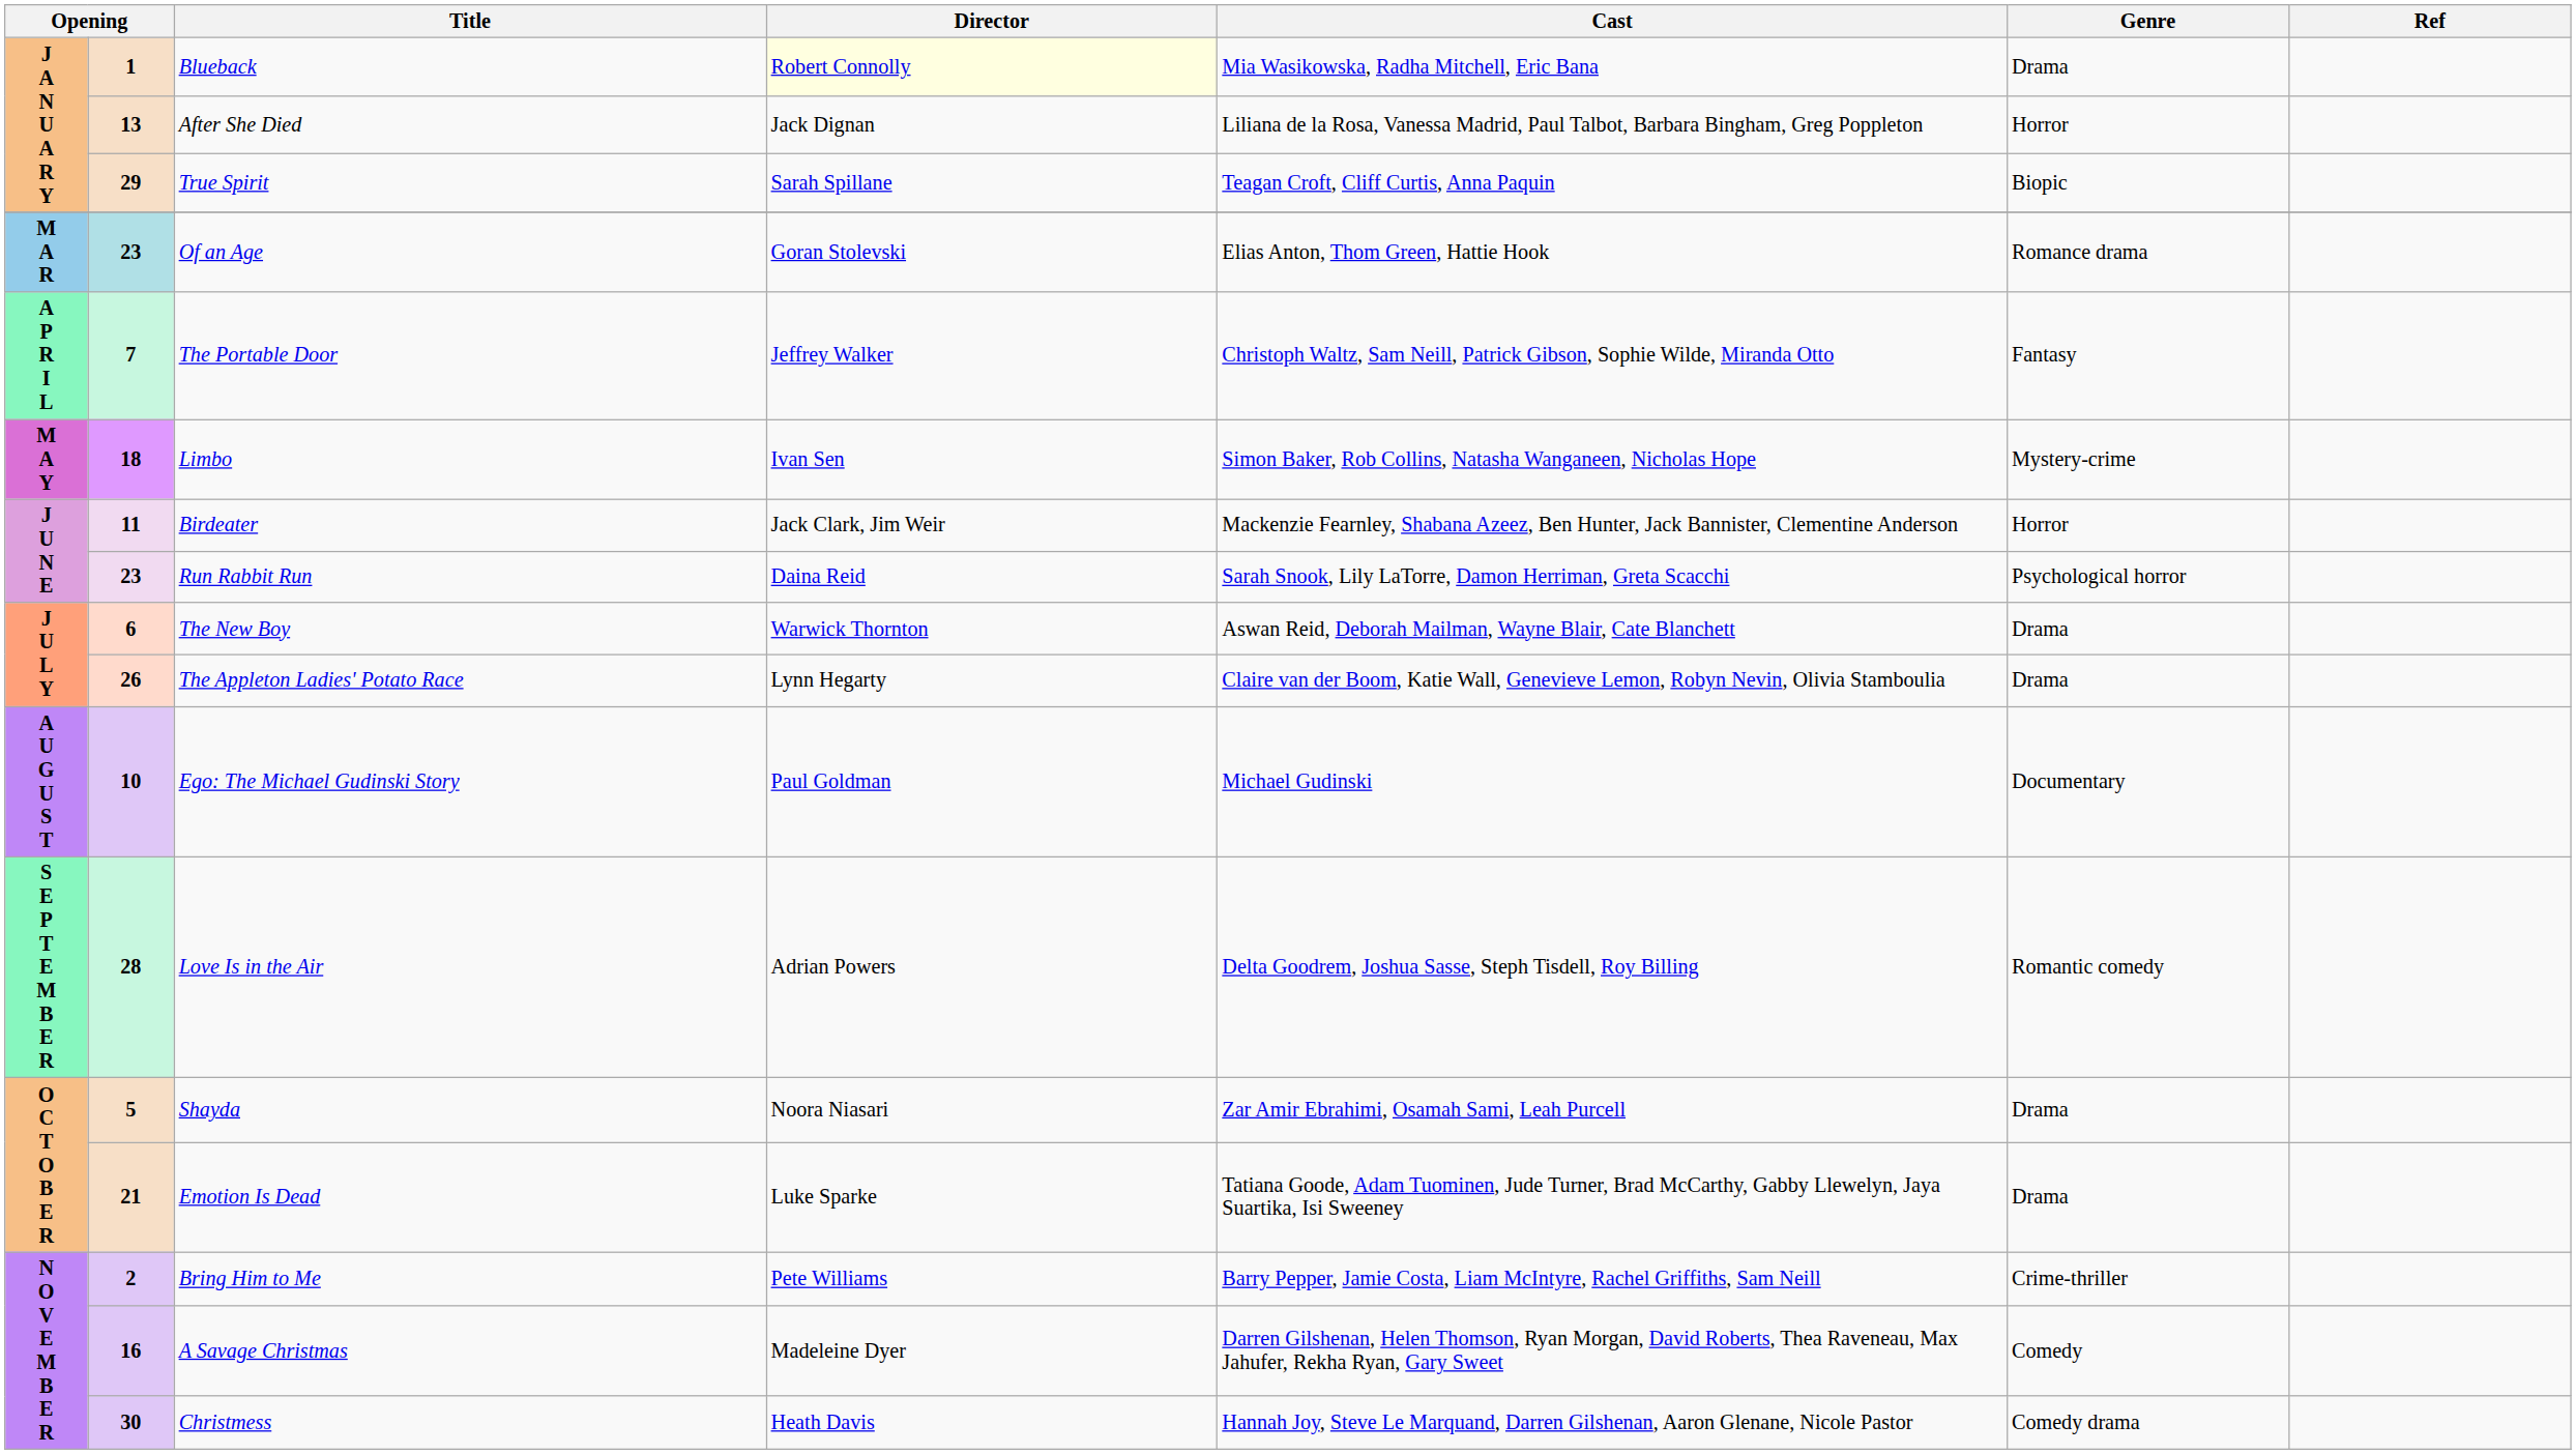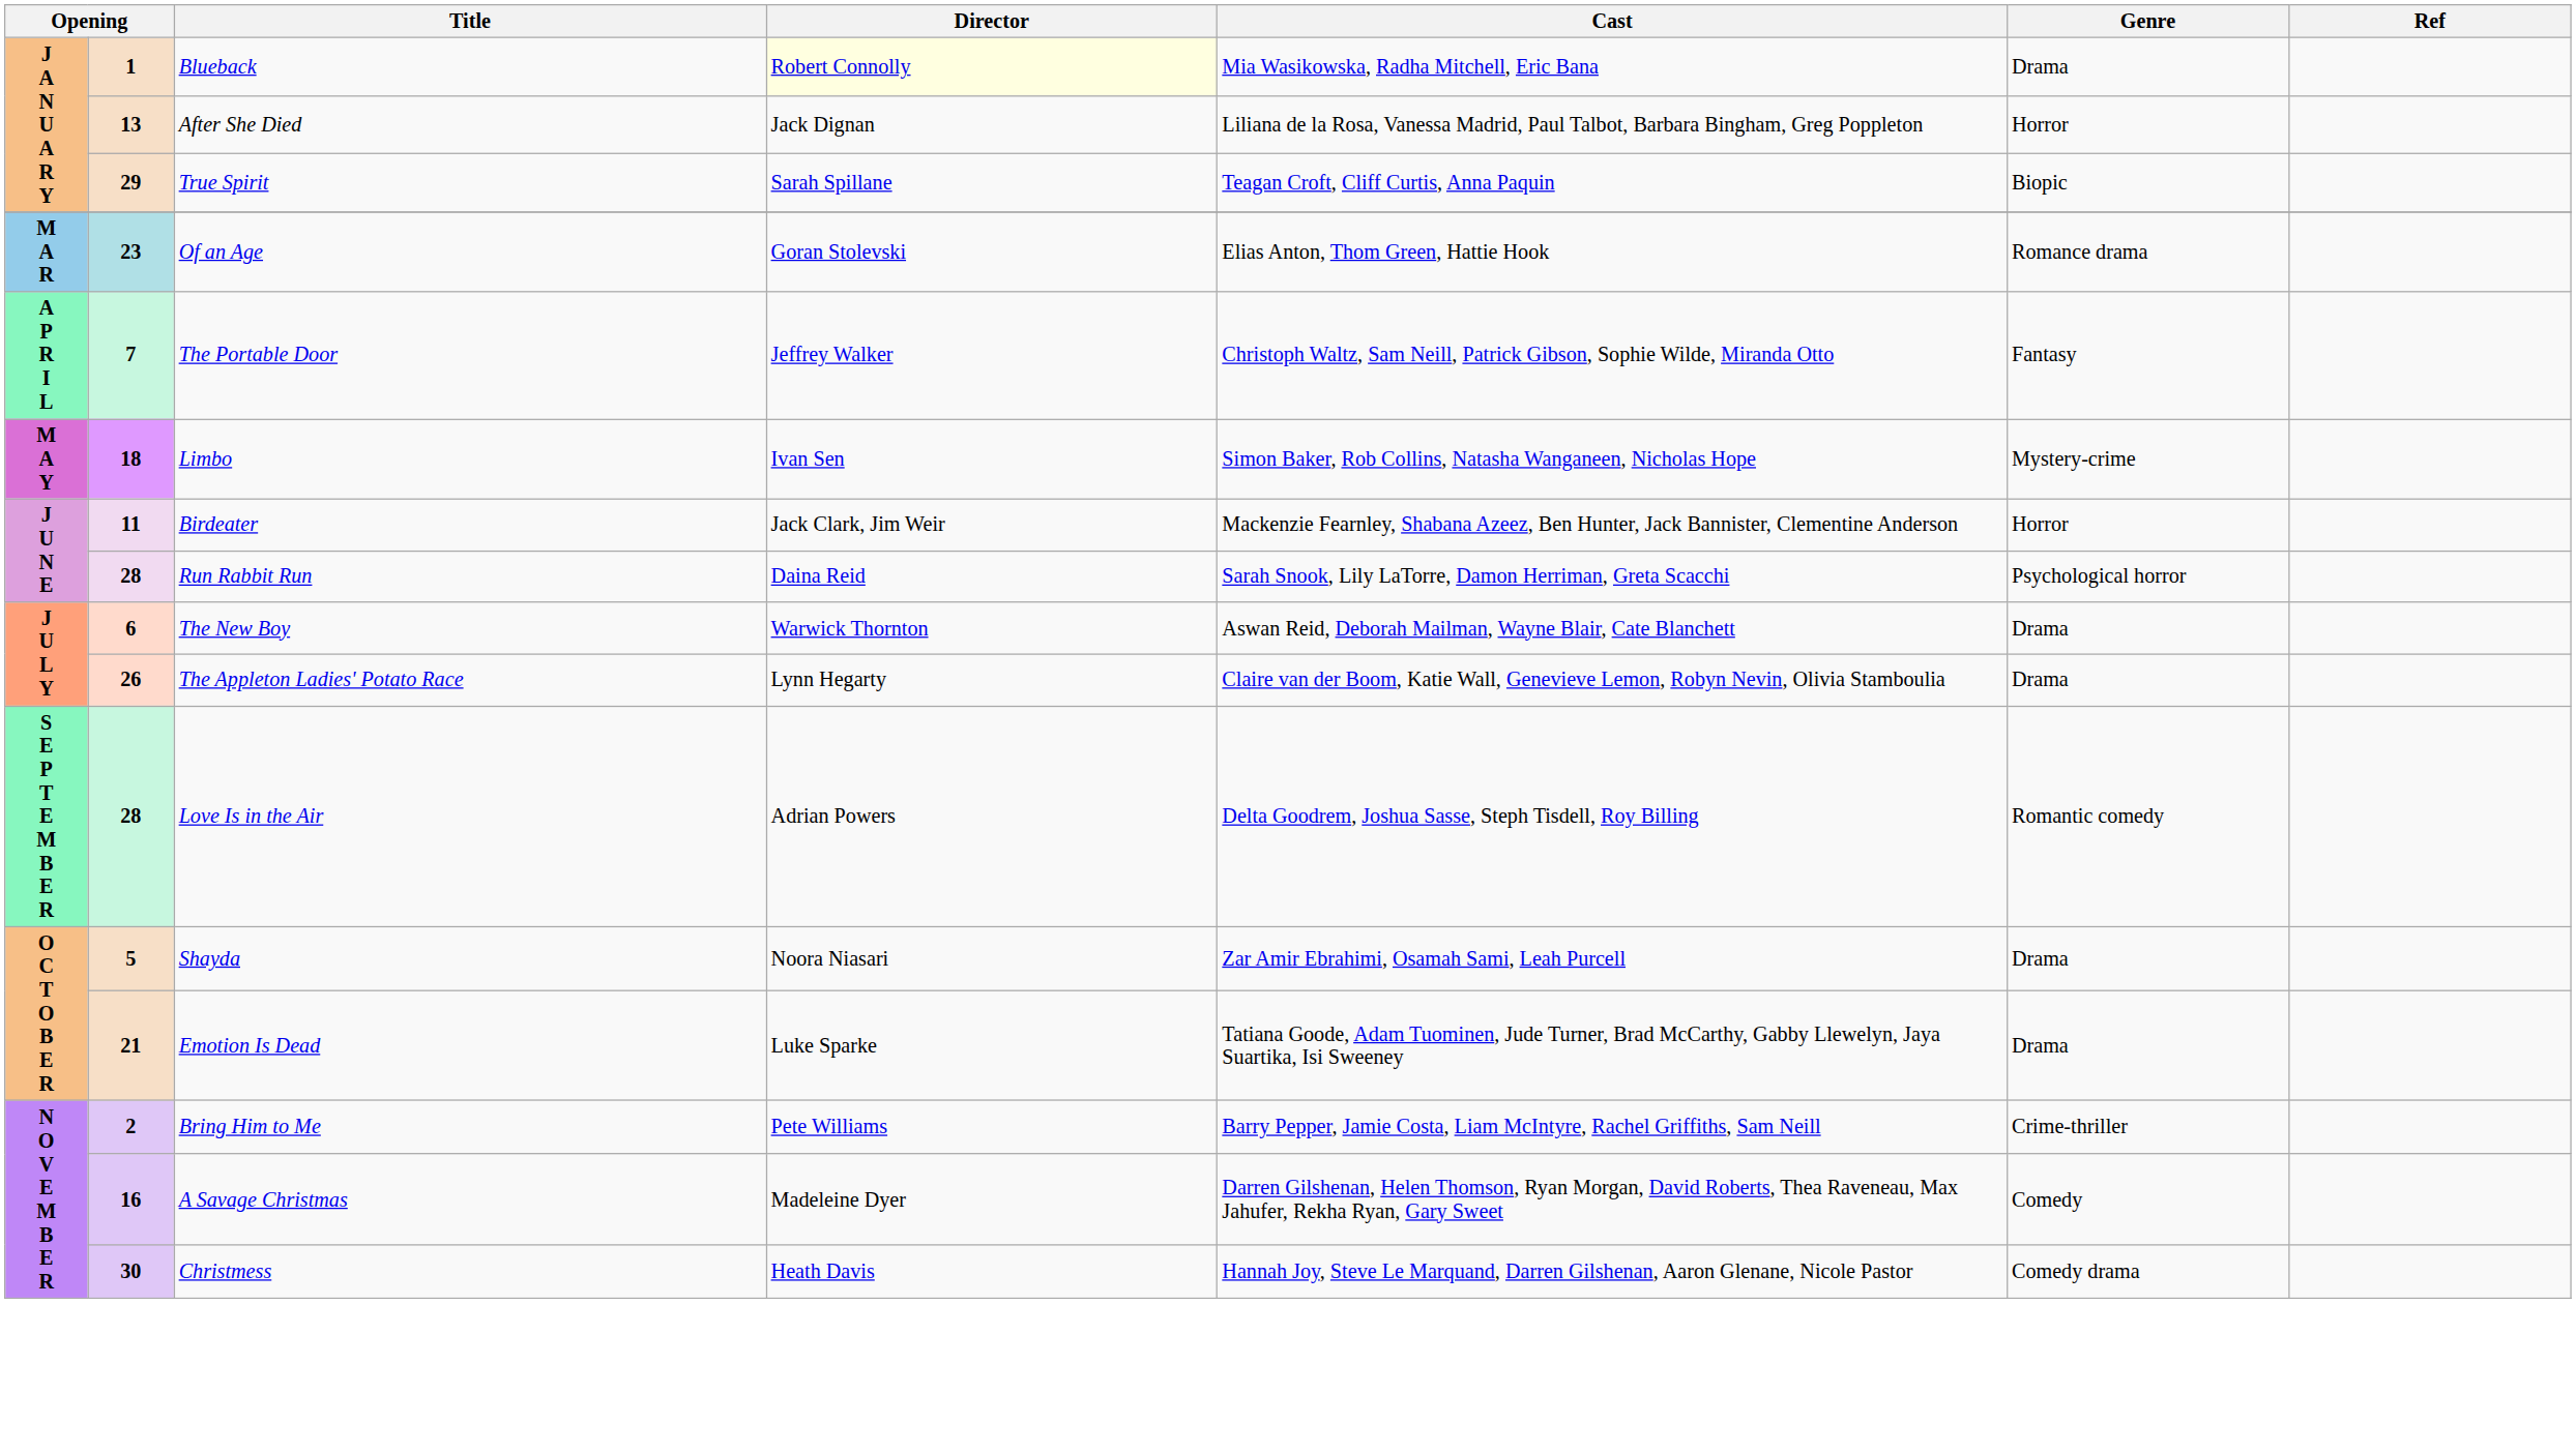Run Rabbit Run | column 2: 23 -> 28
- row: A U G U S T | 10 | Ego: The Michael Gudinski Story | Paul Goldman | Michael Gudinski | Documentary
